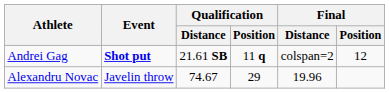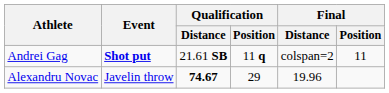Andrei Gag | Final / Position: 12 -> 11
Alexandru Novac | Qualification / Distance: normal -> bold
